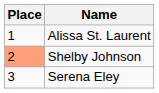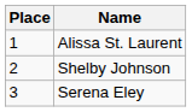Shelby Johnson | Place: lightsalmon background -> no background
